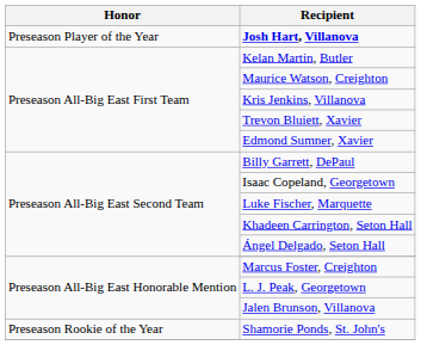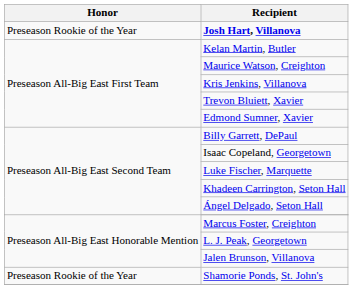row 2 | Honor: Preseason Player of the Year -> Preseason Rookie of the Year
